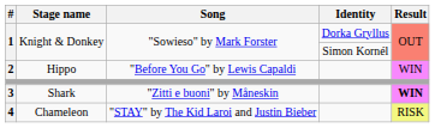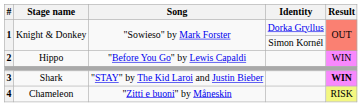3 | Song: "Zitti e buoni" by Måneskin -> "STAY" by The Kid Laroi and Justin Bieber
4 | Song: "STAY" by The Kid Laroi and Justin Bieber -> "Zitti e buoni" by Måneskin
